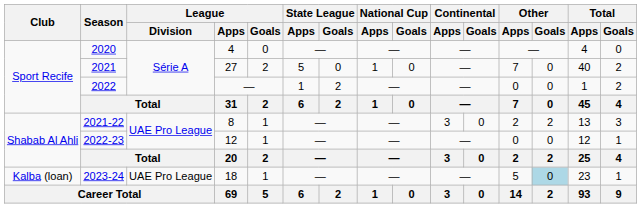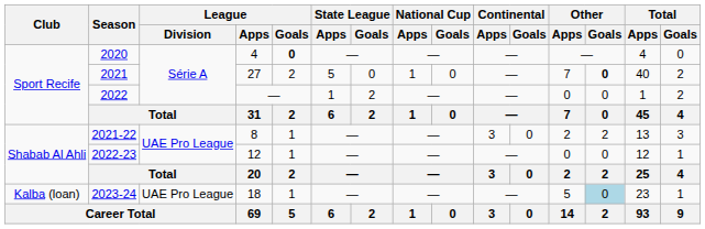2020 | League / Goals: normal -> bold
2021 | Other / Goals: normal -> bold
